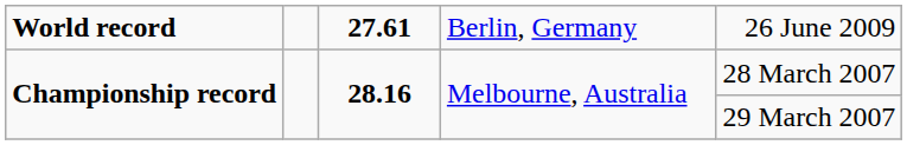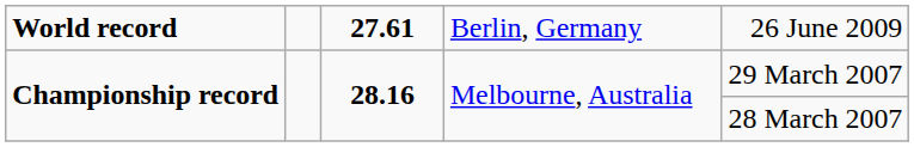row 2 | column 5: 28 March 2007 -> 29 March 2007
row 3 | column 5: 29 March 2007 -> 28 March 2007
